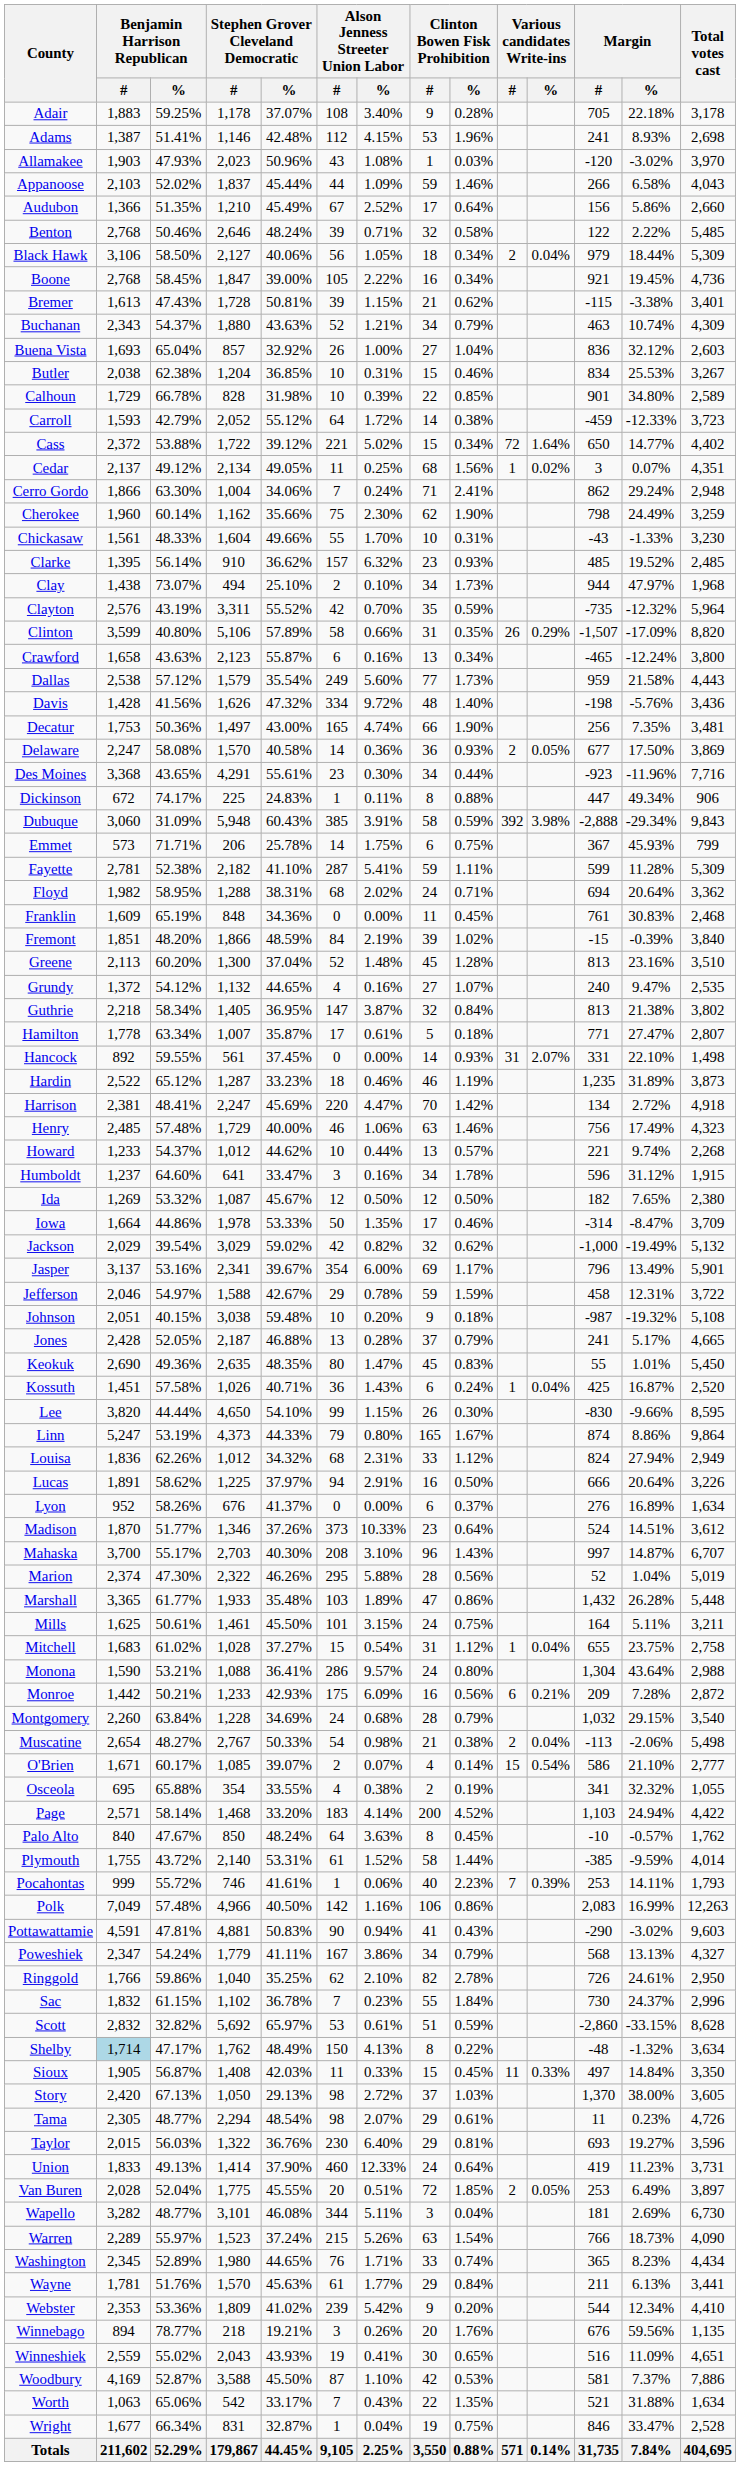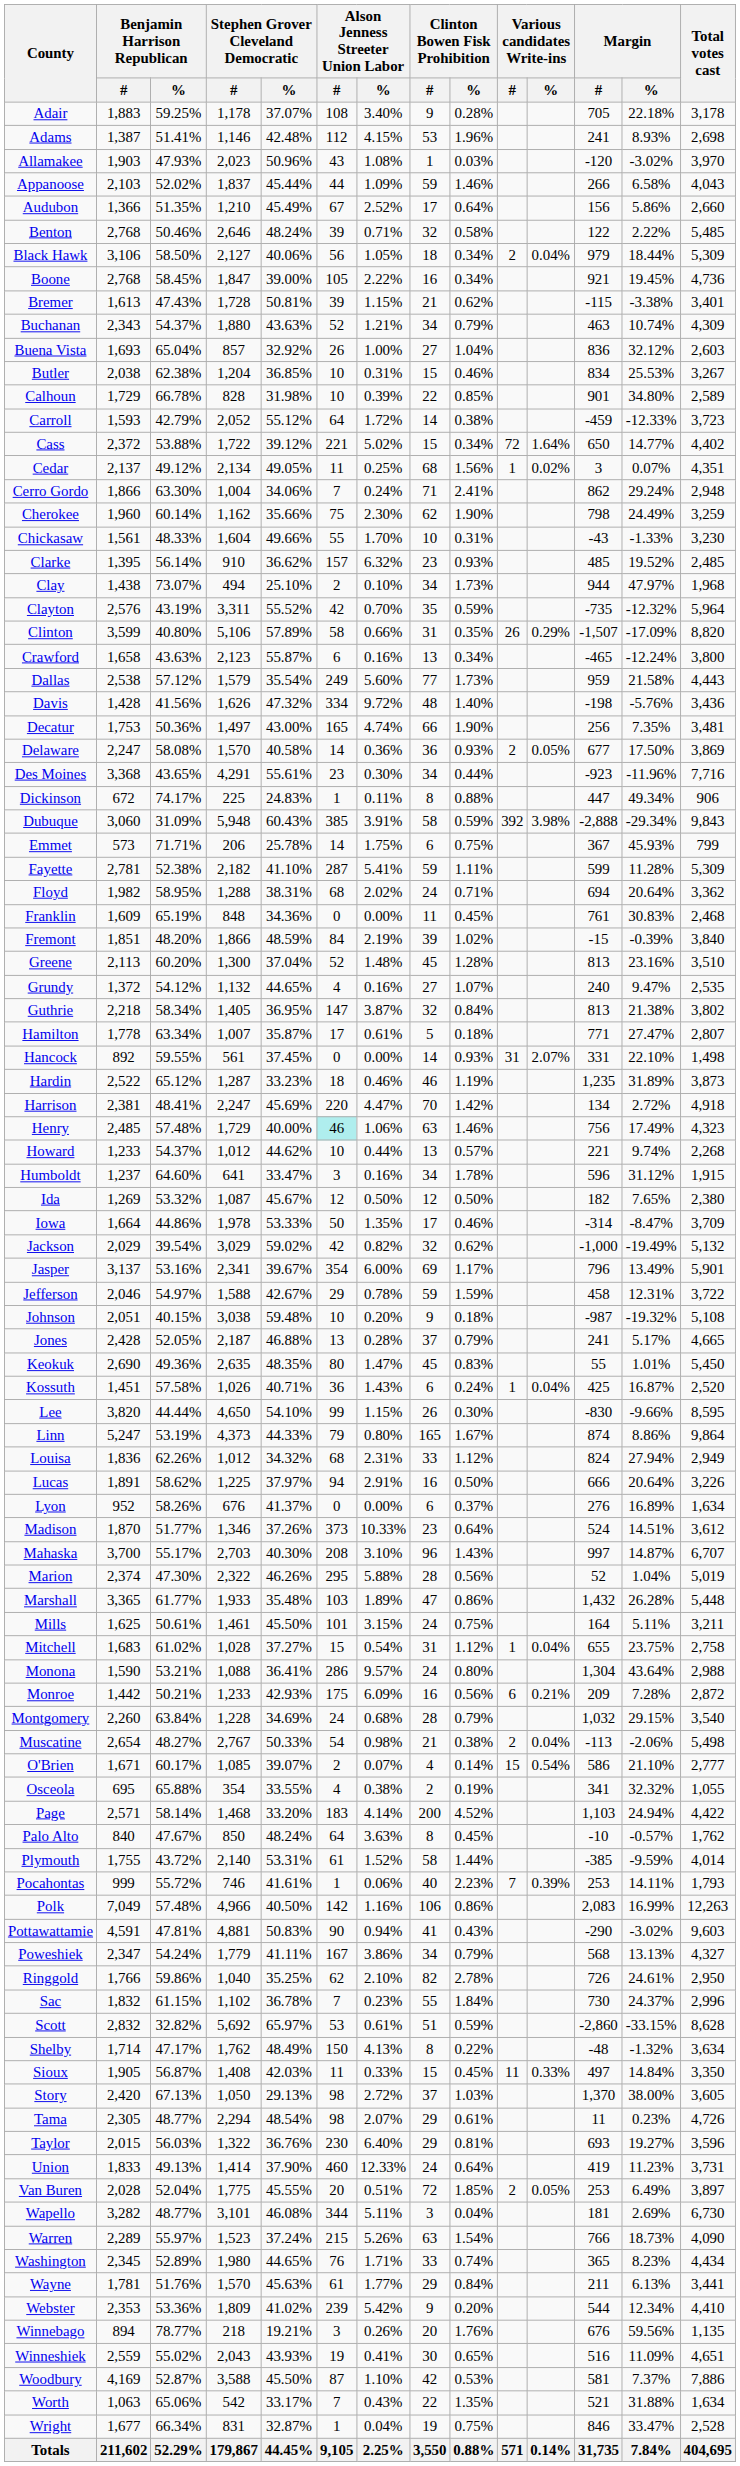Henry | Alson Jenness Streeter Union Labor / #: no background -> paleturquoise background
Shelby | Benjamin Harrison Republican / #: lightblue background -> no background
